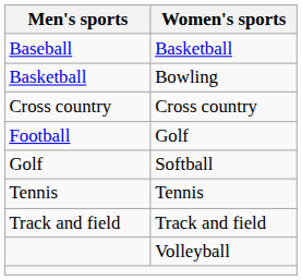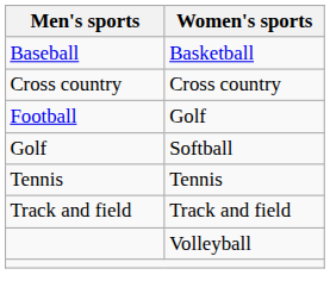- row: Basketball | Bowling
